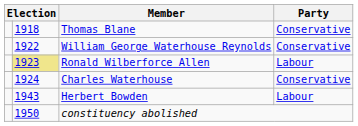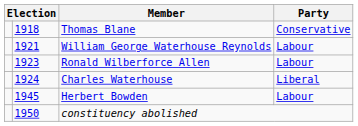William George Waterhouse Reynolds | column 2: 1922 -> 1921
William George Waterhouse Reynolds | Party: Conservative -> Labour
Ronald Wilberforce Allen | column 2: khaki background -> no background
Charles Waterhouse | Party: Conservative -> Liberal
Herbert Bowden | column 2: 1943 -> 1945
